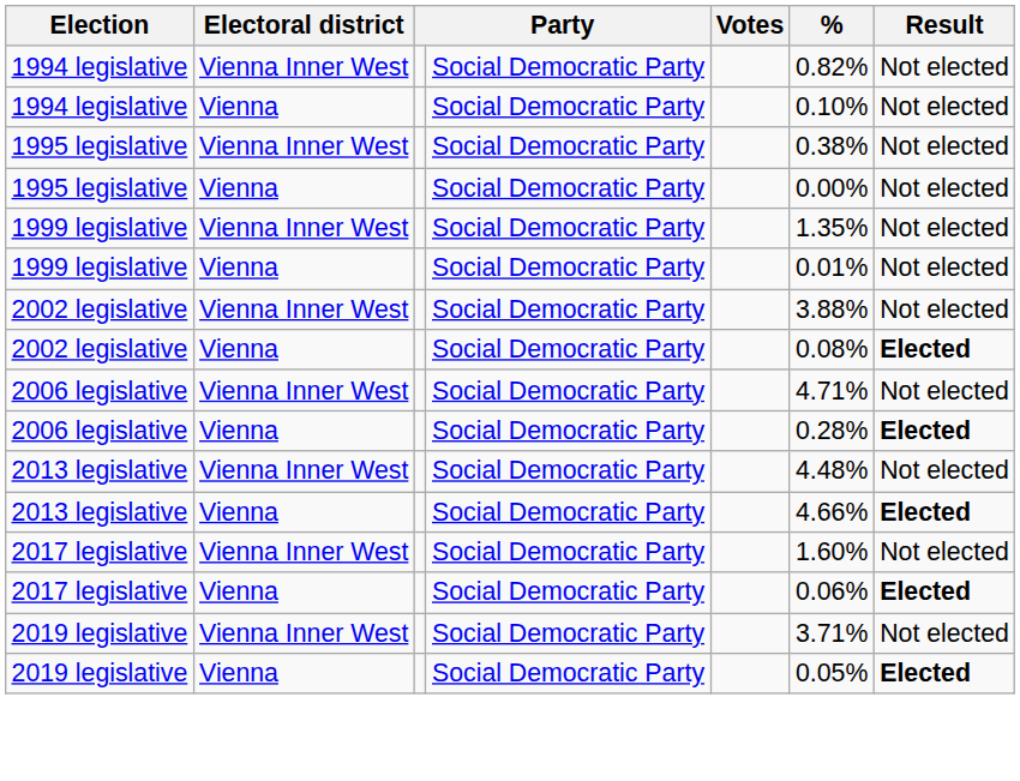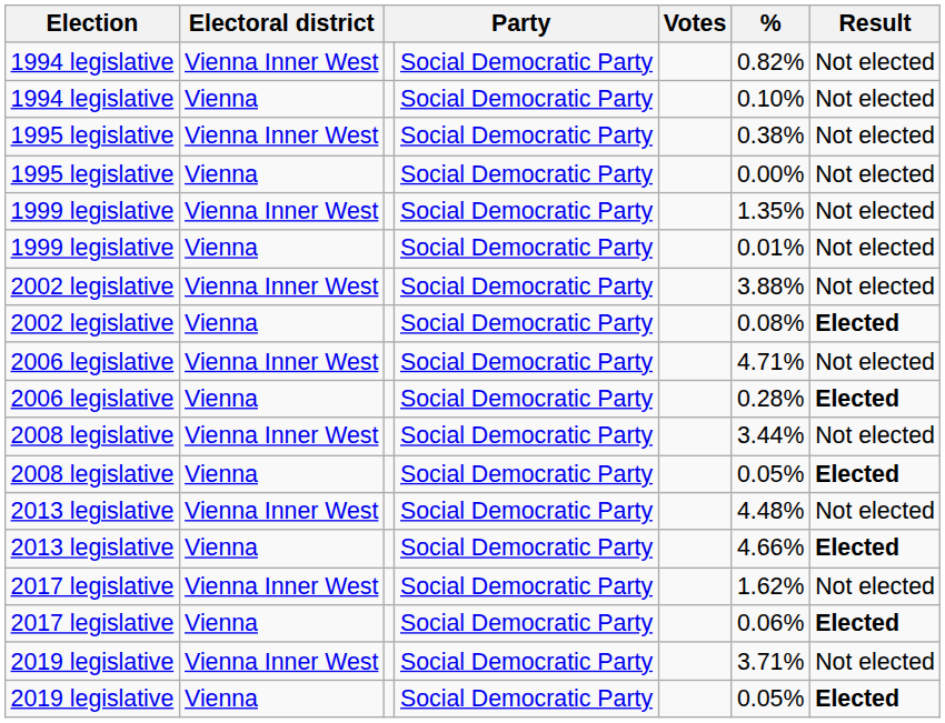+ row: 2008 legislative | Vienna Inner West | Social Democratic Party | 3.44% | Not elected
+ row: 2008 legislative | Vienna | Social Democratic Party | 0.05% | Elected
2017 legislative / Vienna Inner West | %: 1.60% -> 1.62%
